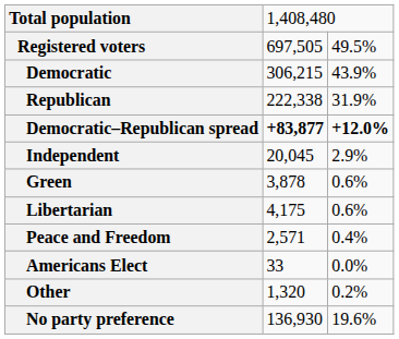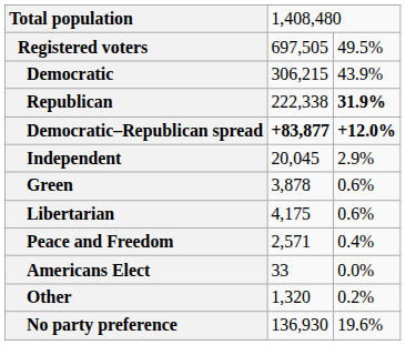Republican | column 3: normal -> bold
